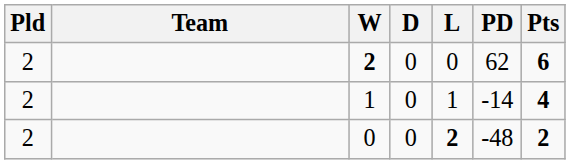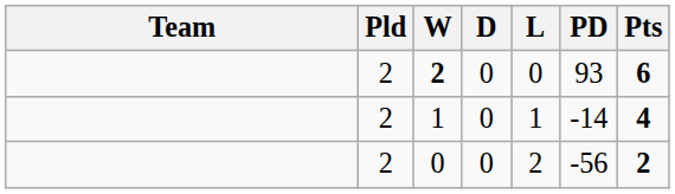columns swapped: Team <-> Pld
row 2 | PD: 62 -> 93
row 4 | L: bold -> normal
row 4 | PD: -48 -> -56
